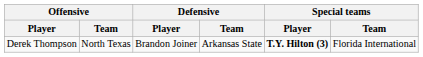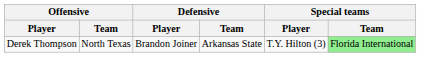Derek Thompson | Special teams / Player: bold -> normal
Derek Thompson | Special teams / Team: no background -> lightgreen background
